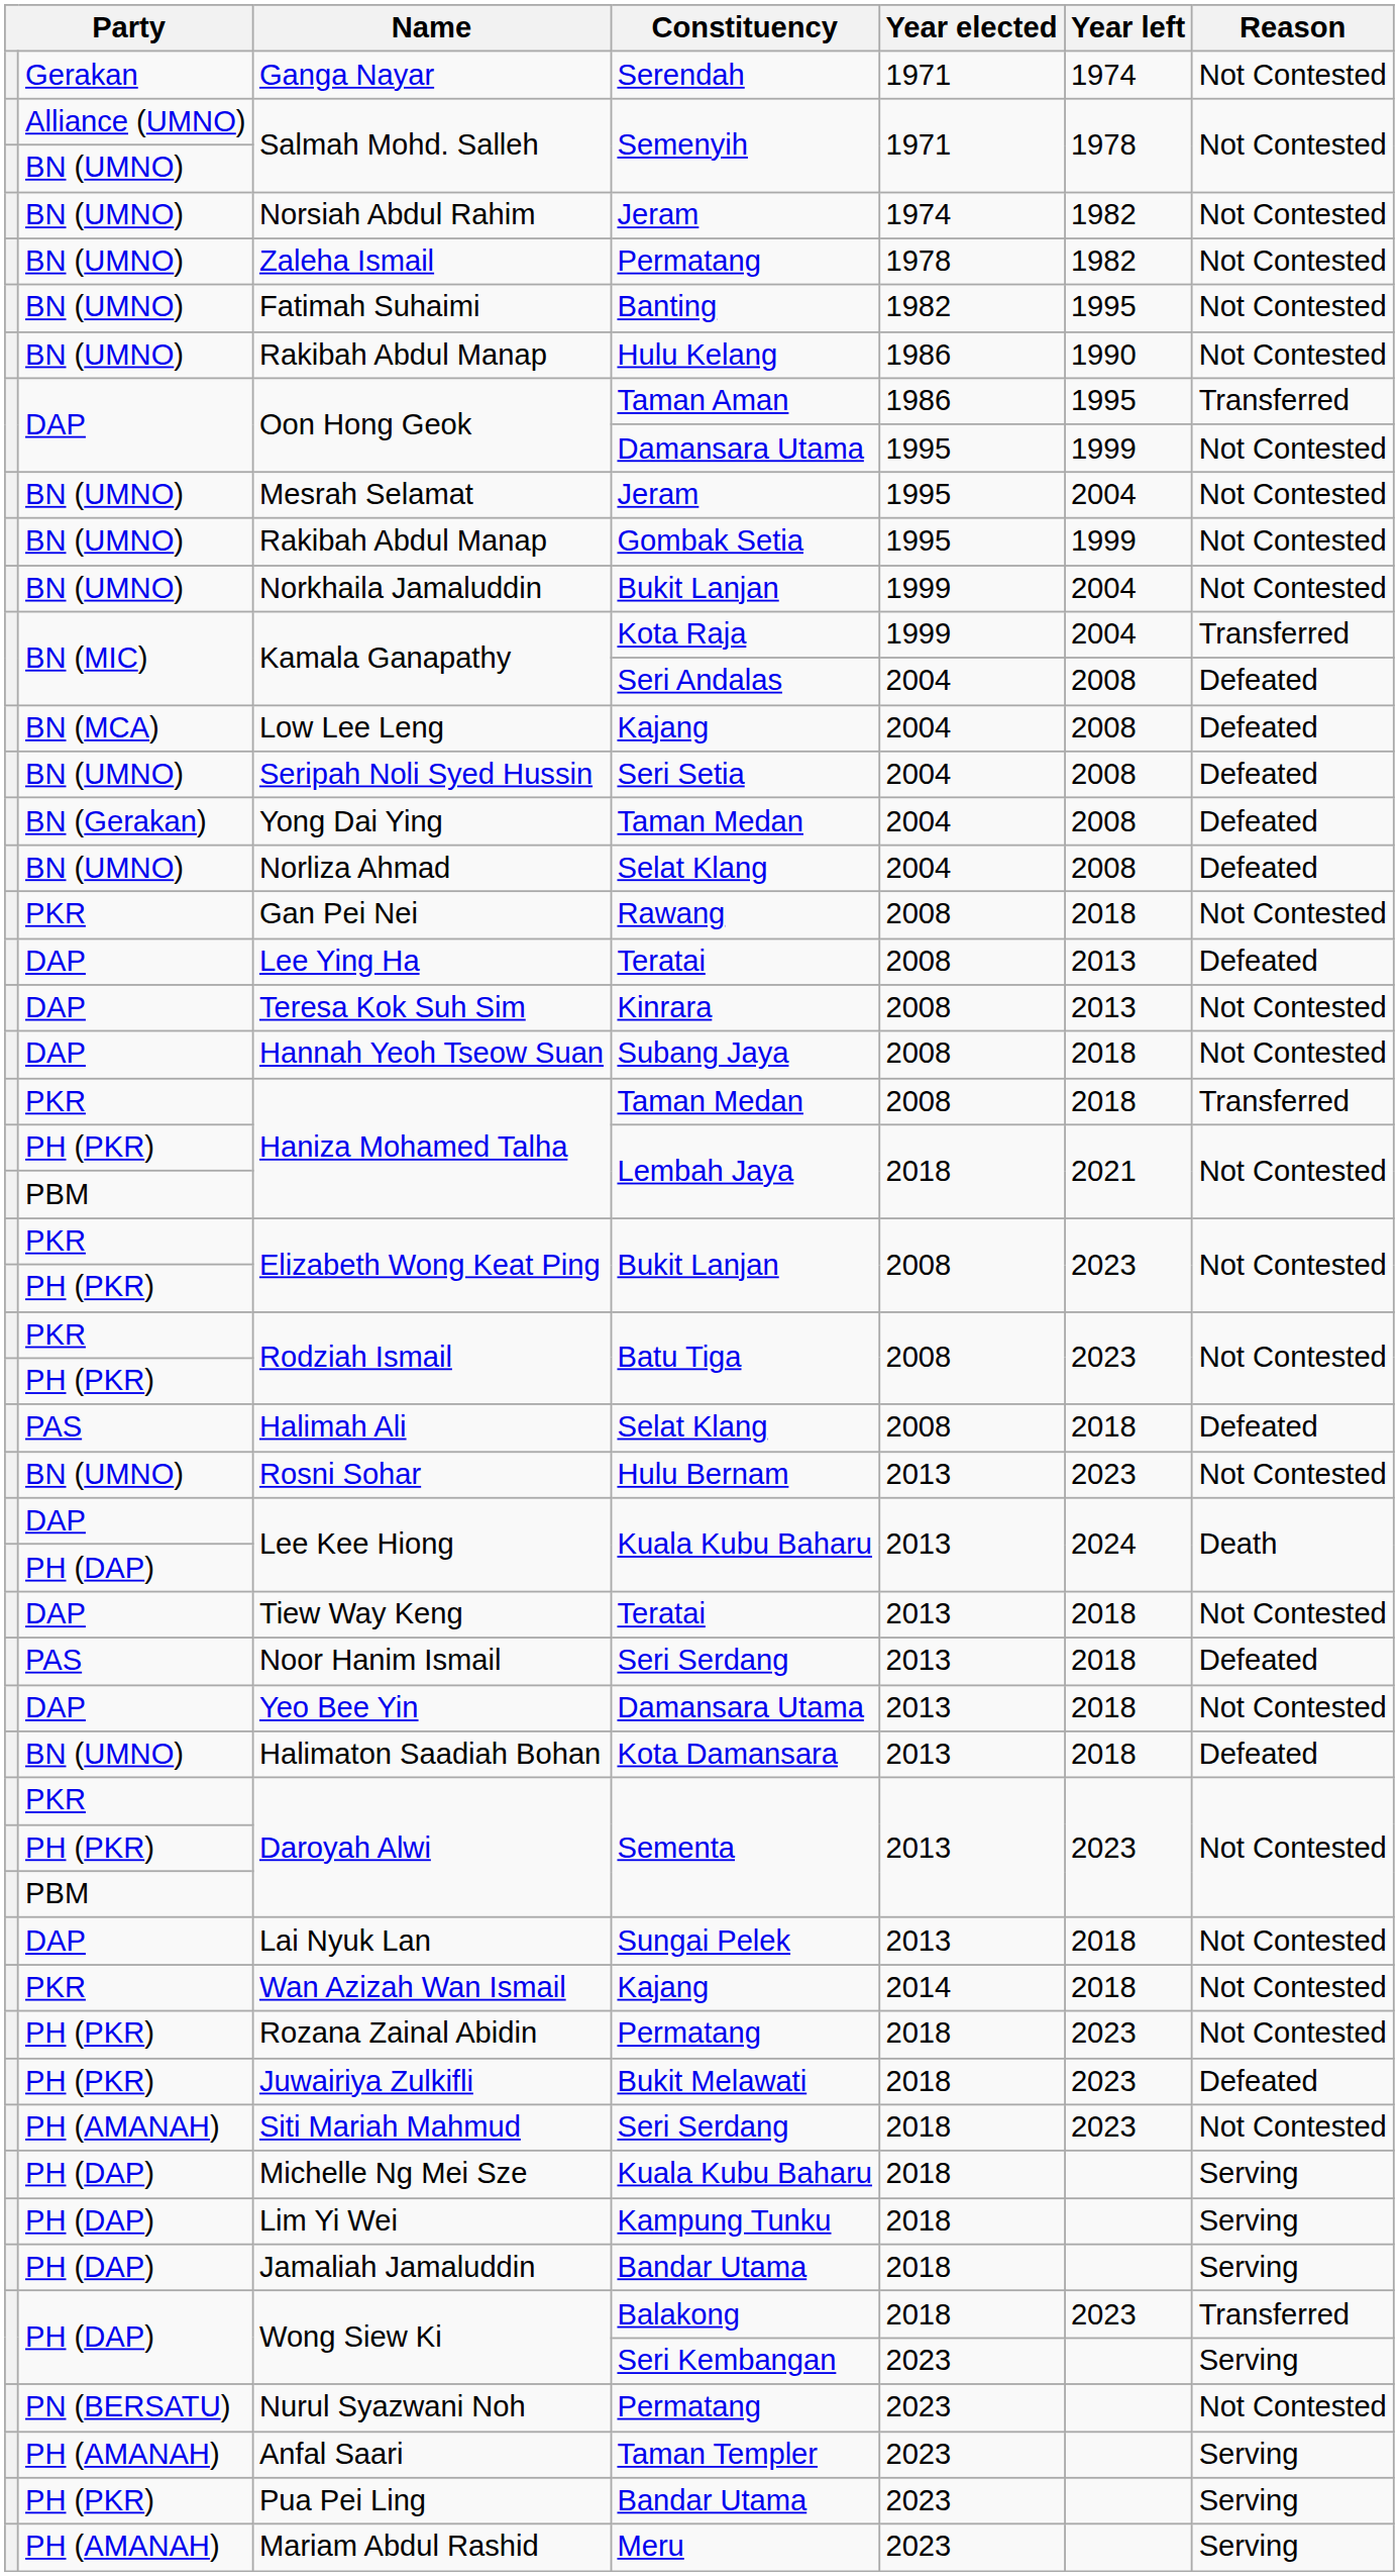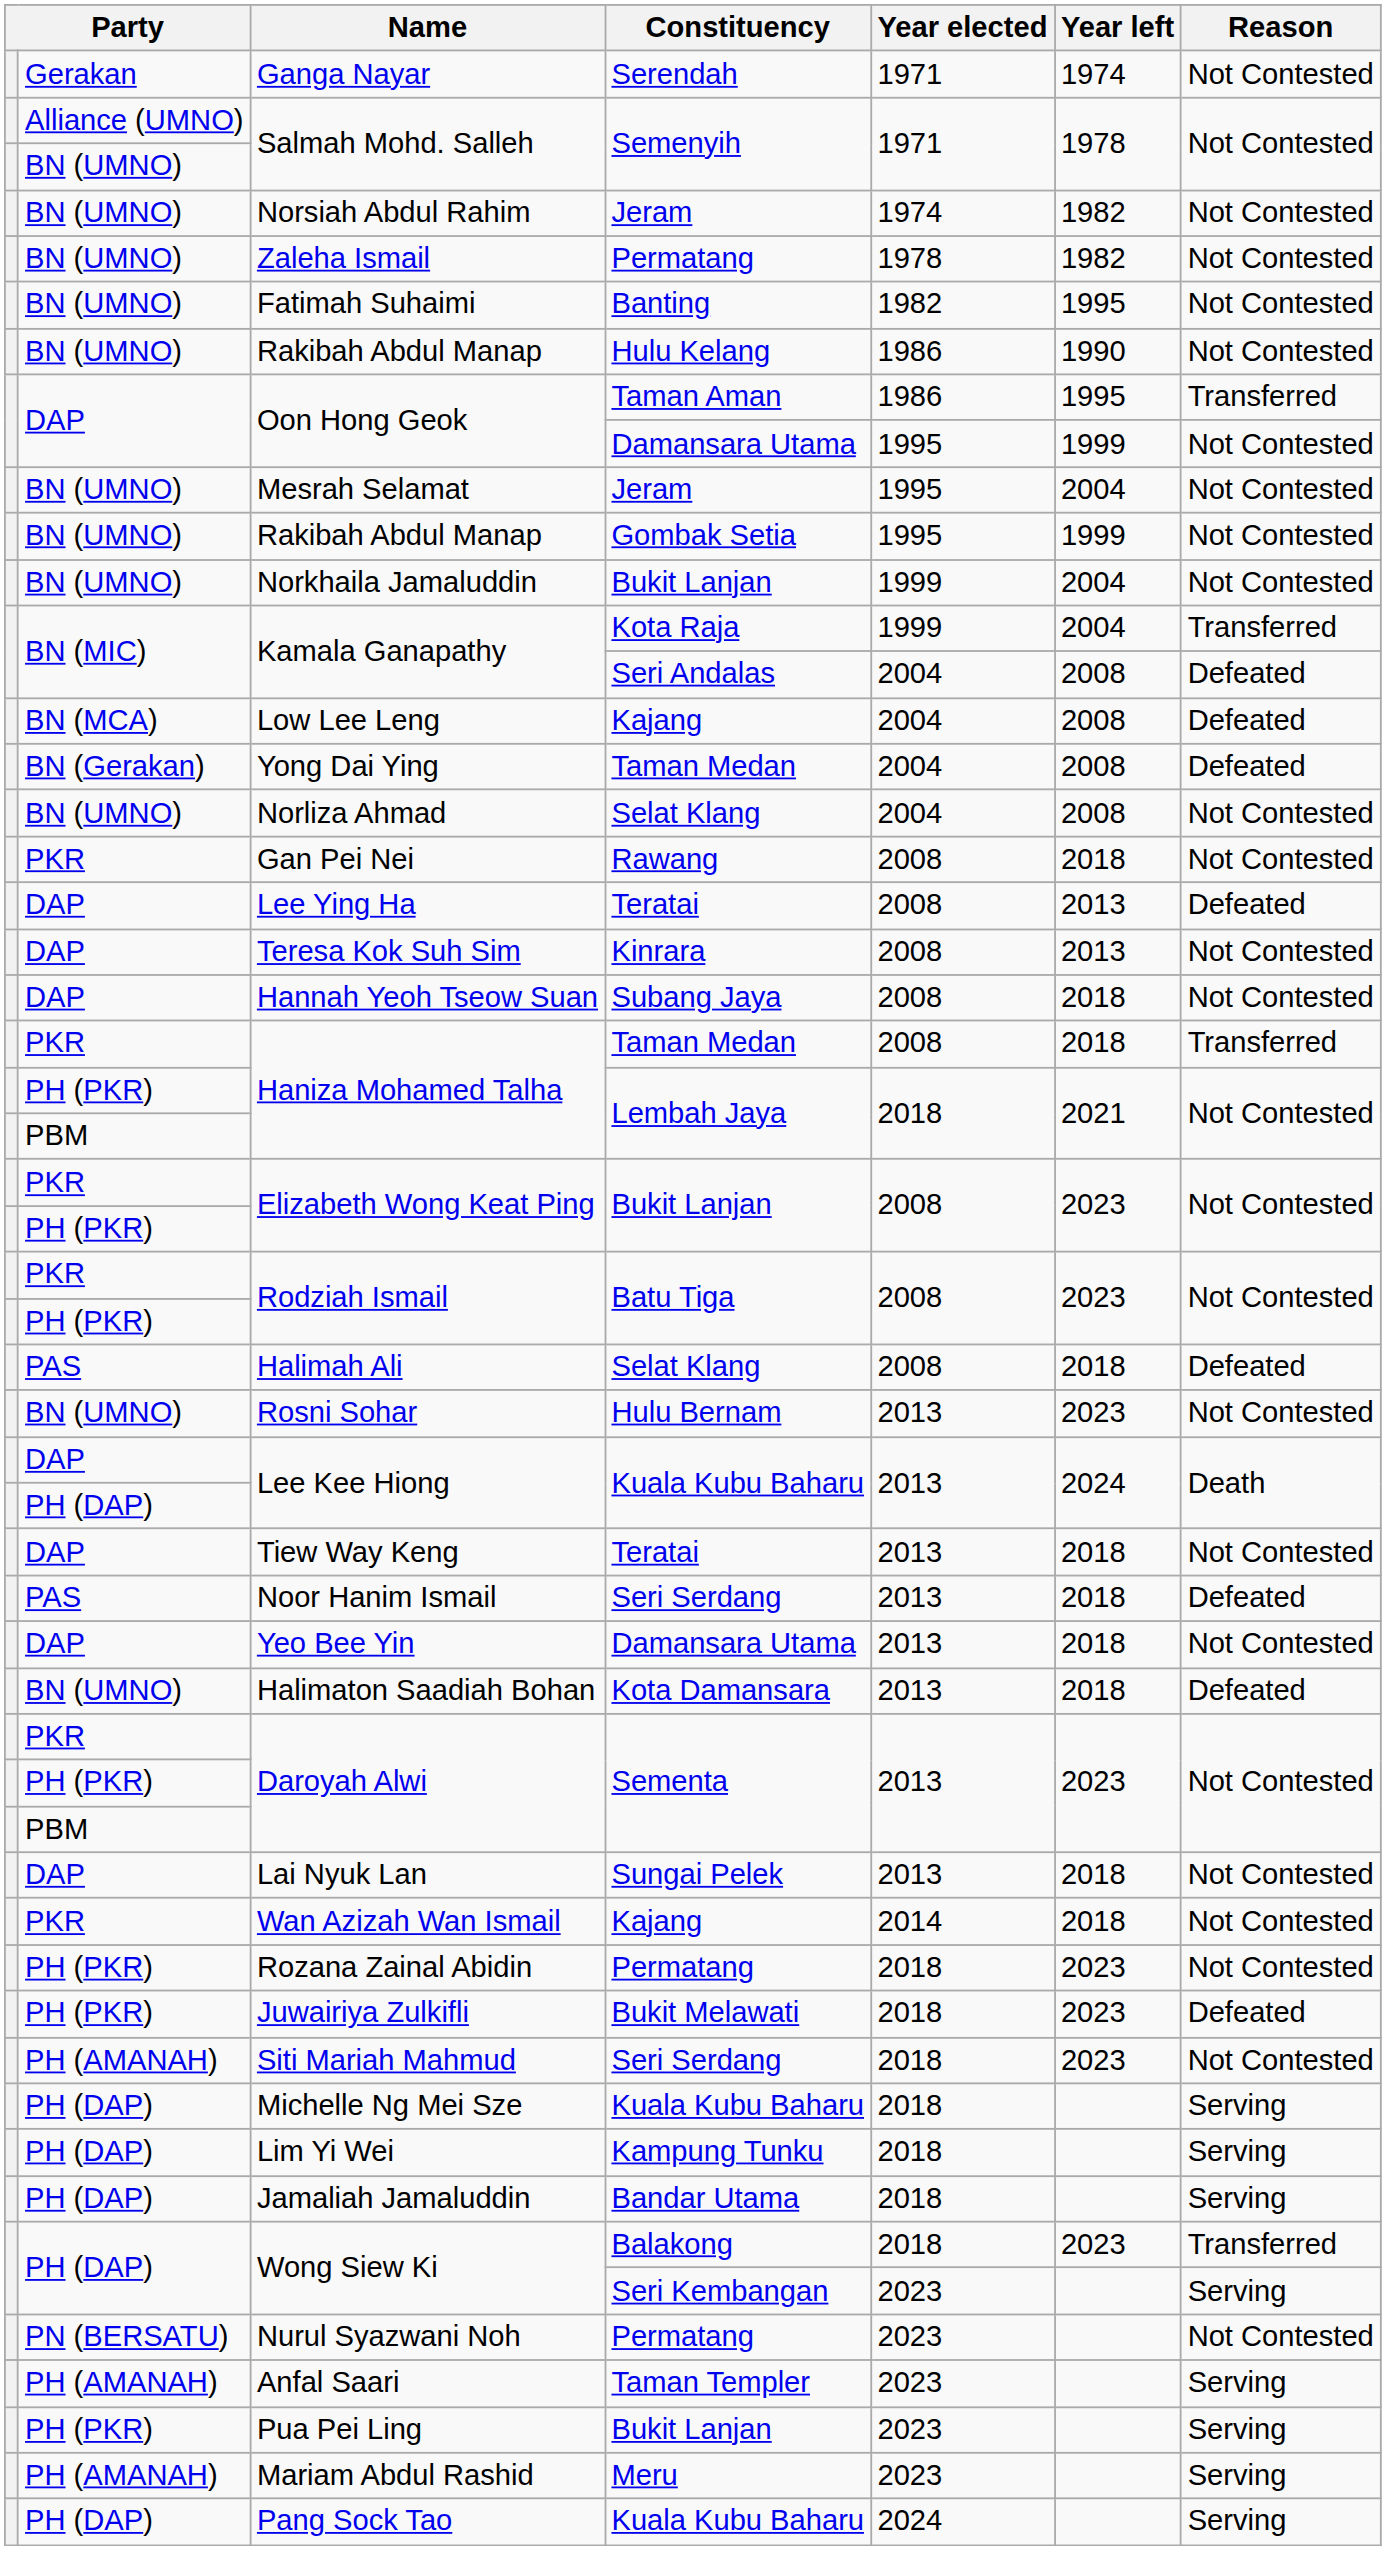- row: BN (UMNO) | Seripah Noli Syed Hussin | Seri Setia | 2004 | 2008 | Defeated
Norliza Ahmad | Reason: Defeated -> Not Contested
Pua Pei Ling | Constituency: Bandar Utama -> Bukit Lanjan
+ row: PH (DAP) | Pang Sock Tao | Kuala Kubu Baharu | 2024 | Serving
